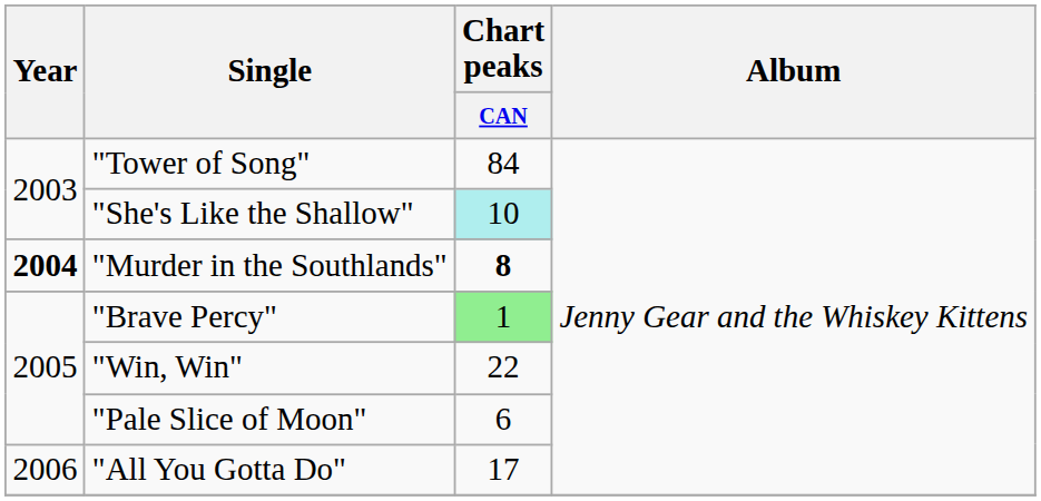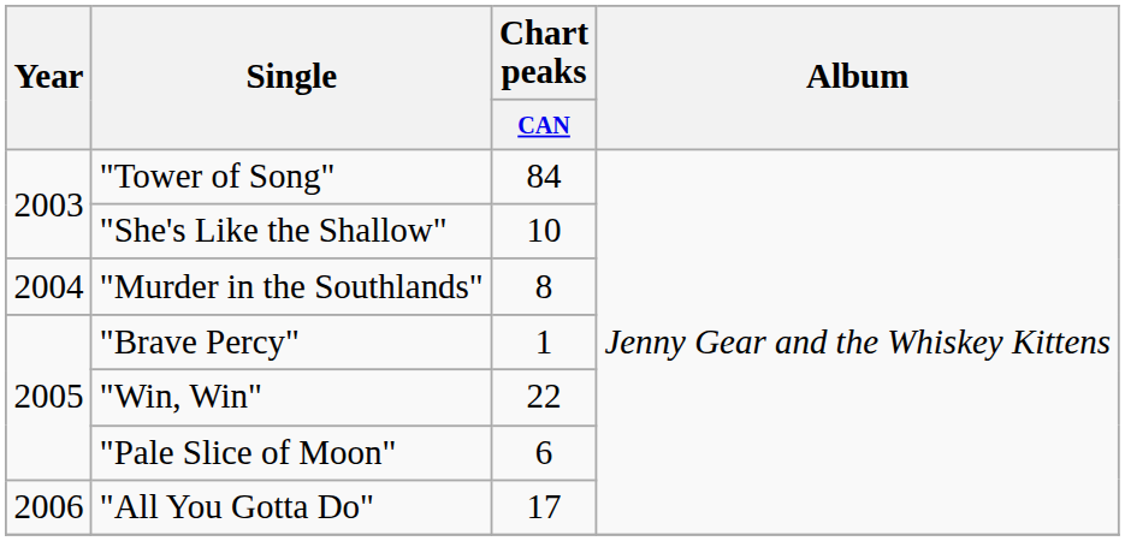"She's Like the Shallow" | Chart peaks / CAN: paleturquoise background -> no background
"Murder in the Southlands" | Year: bold -> normal
"Murder in the Southlands" | Chart peaks / CAN: bold -> normal
"Brave Percy" | Chart peaks / CAN: lightgreen background -> no background
